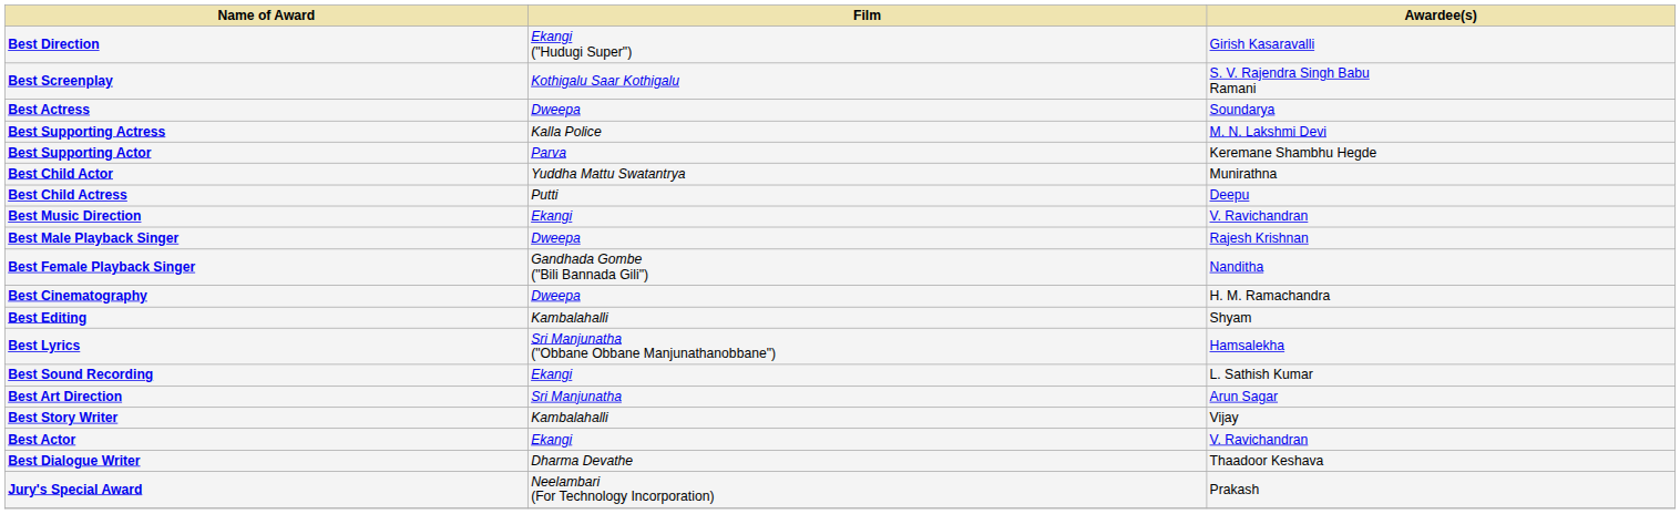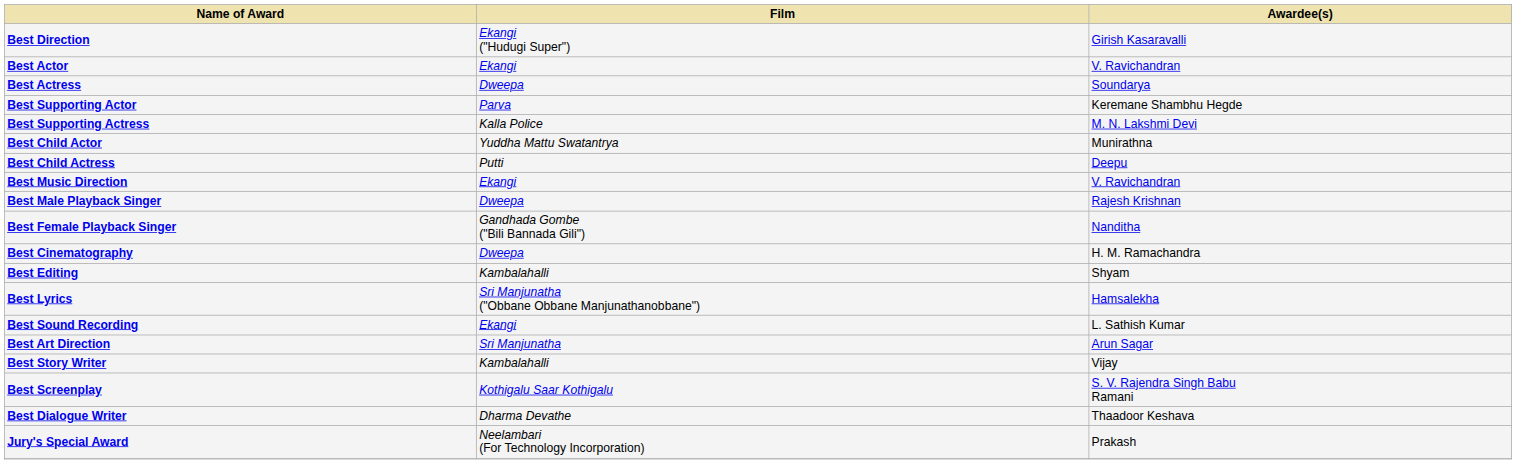rows swapped: Best Actor <-> Best Screenplay
rows swapped: Best Supporting Actor <-> Best Supporting Actress
